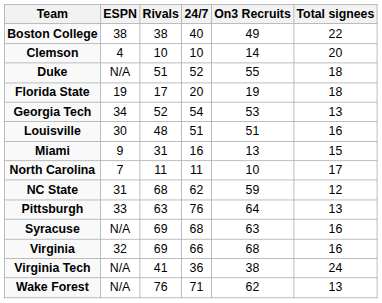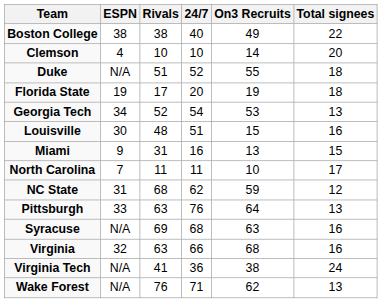Louisville | On3 Recruits: 51 -> 15
Virginia | Rivals: 69 -> 63
